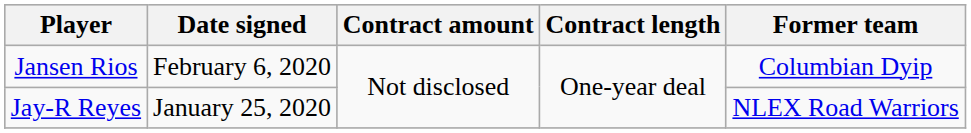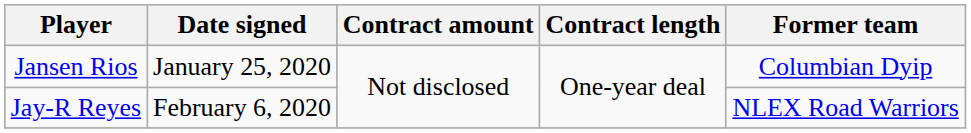Jansen Rios | Date signed: February 6, 2020 -> January 25, 2020
Jay-R Reyes | Date signed: January 25, 2020 -> February 6, 2020
